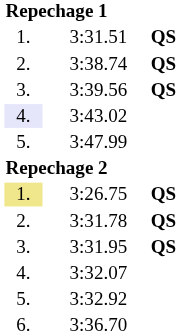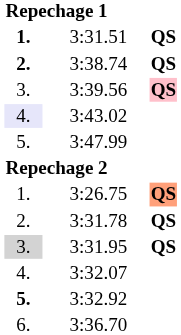3:31.51 | column 1: normal -> bold
3:38.74 | column 1: normal -> bold
3:39.56 | column 3: no background -> pink background
3:26.75 | column 1: khaki background -> no background
3:26.75 | column 3: no background -> lightsalmon background
3:31.95 | column 1: no background -> lightgrey background
3:32.92 | column 1: normal -> bold
